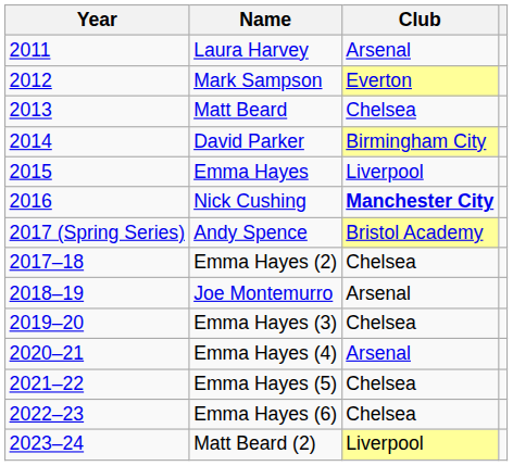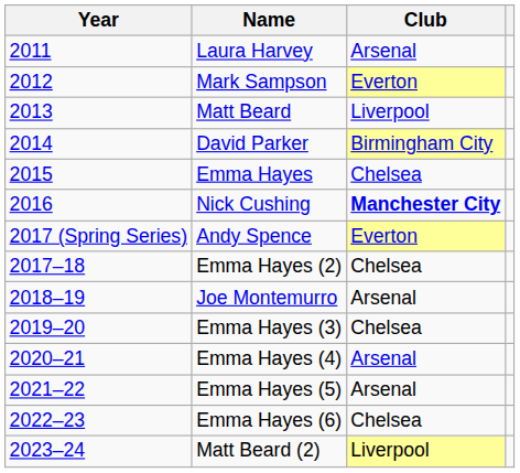Matt Beard | Club: Chelsea -> Liverpool
Emma Hayes | Club: Liverpool -> Chelsea
Andy Spence | Club: Bristol Academy -> Everton
Emma Hayes (5) | Club: Chelsea -> Arsenal
